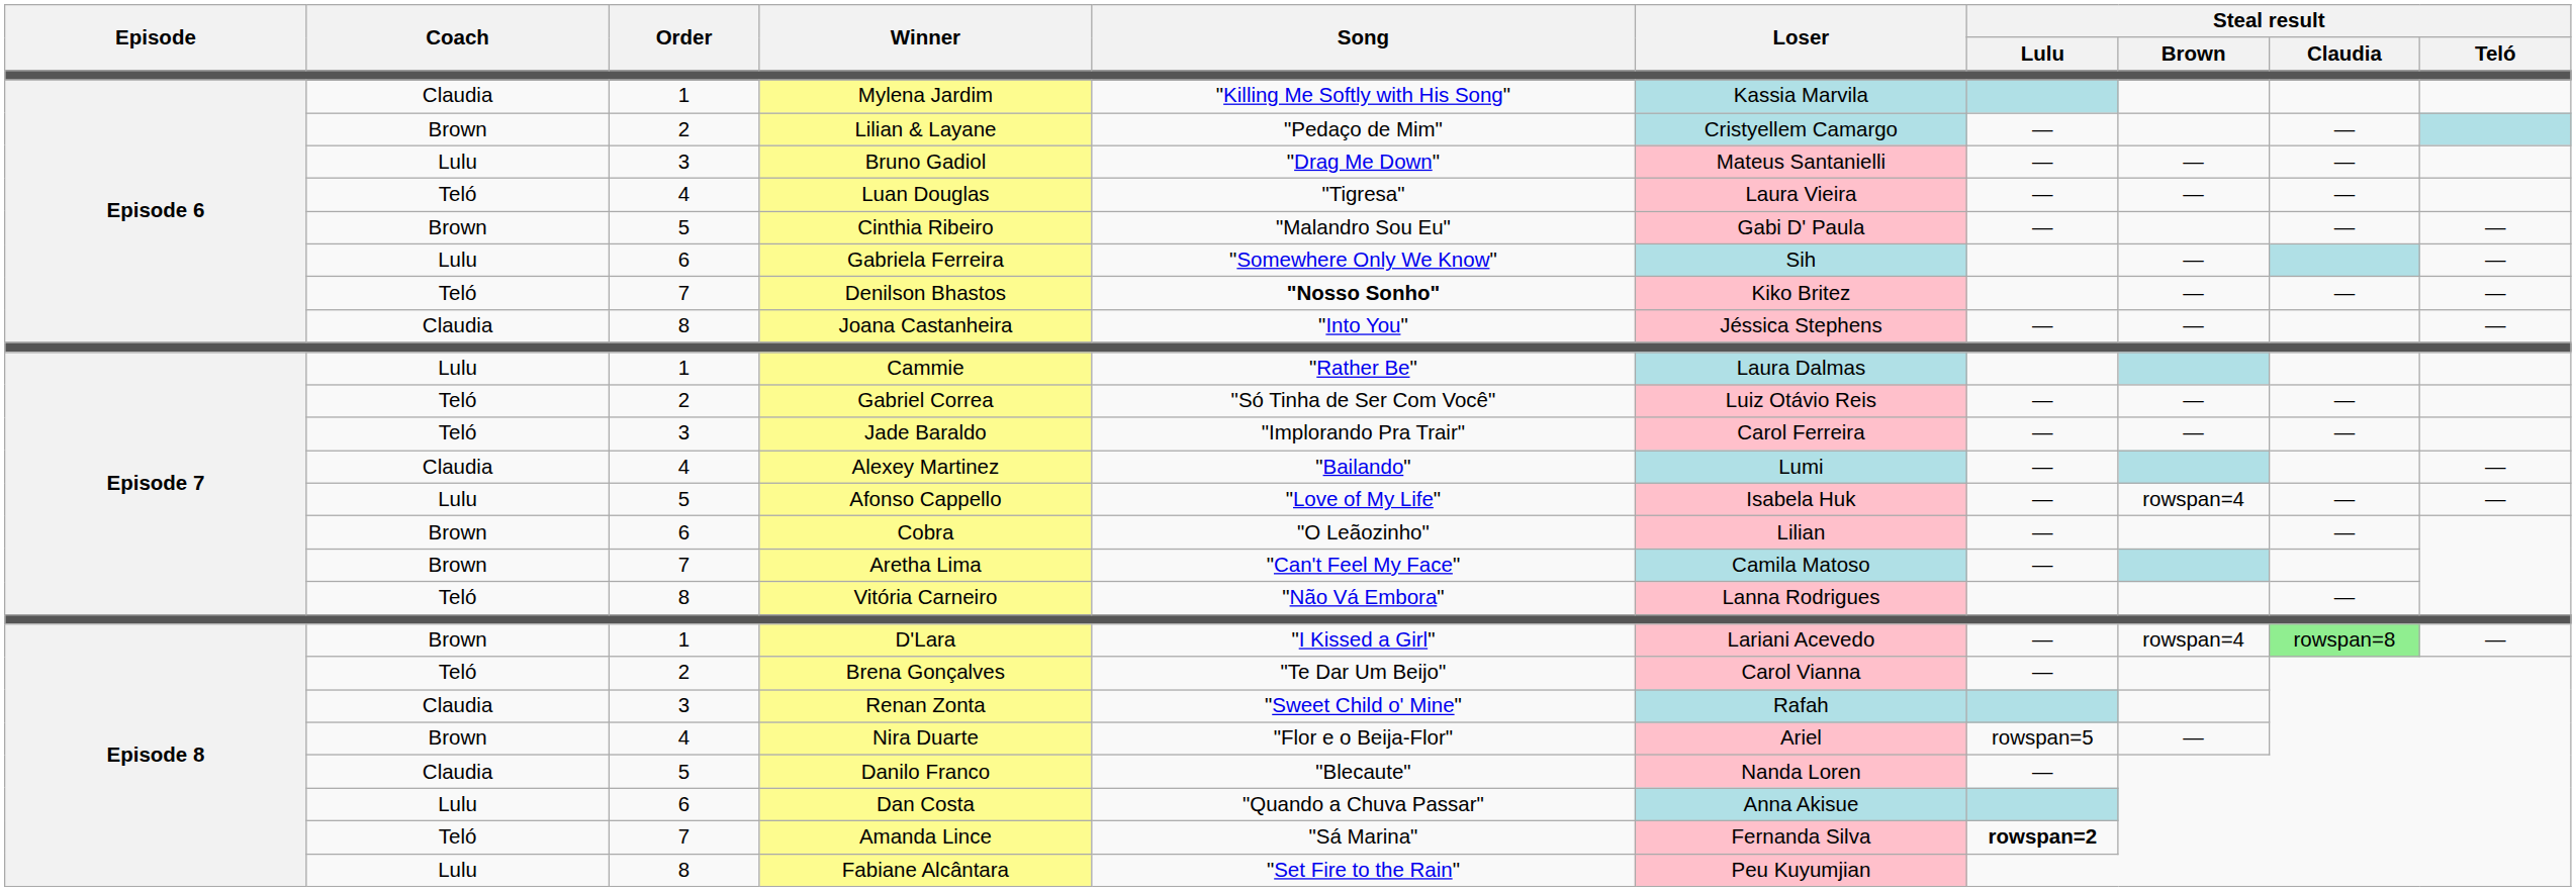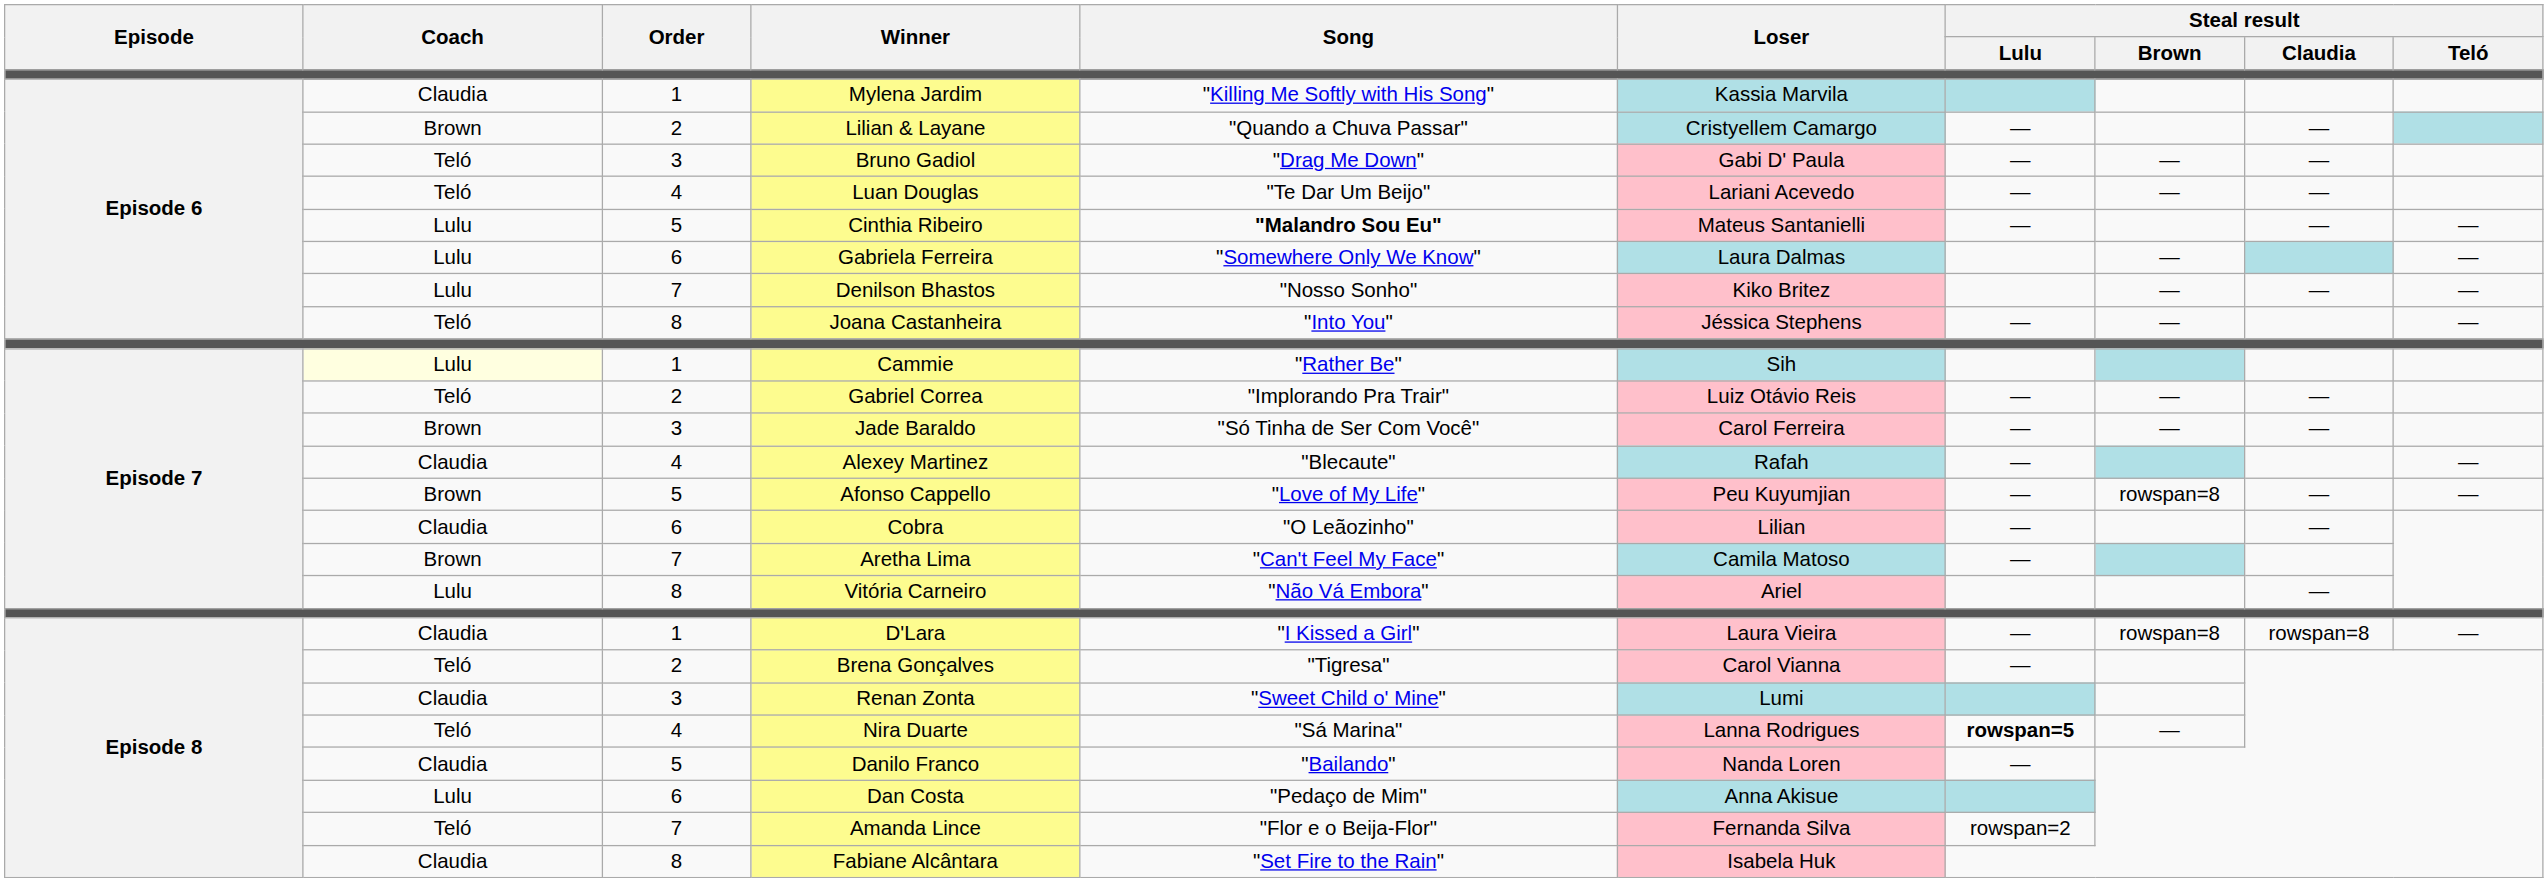Lilian & Layane | Song: "Pedaço de Mim" -> "Quando a Chuva Passar"
Bruno Gadiol | Coach: Lulu -> Teló
Bruno Gadiol | Loser: Mateus Santanielli -> Gabi D' Paula
Luan Douglas | Song: "Tigresa" -> "Te Dar Um Beijo"
Luan Douglas | Loser: Laura Vieira -> Lariani Acevedo
Cinthia Ribeiro | Coach: Brown -> Lulu
Cinthia Ribeiro | Song: normal -> bold
Cinthia Ribeiro | Loser: Gabi D' Paula -> Mateus Santanielli
Gabriela Ferreira | Loser: Sih -> Laura Dalmas
Denilson Bhastos | Coach: Teló -> Lulu
Denilson Bhastos | Song: bold -> normal
Joana Castanheira | Coach: Claudia -> Teló
Cammie | Coach: no background -> lightyellow background
Cammie | Loser: Laura Dalmas -> Sih
Gabriel Correa | Song: "Só Tinha de Ser Com Você" -> "Implorando Pra Trair"
Jade Baraldo | Coach: Teló -> Brown
Jade Baraldo | Song: "Implorando Pra Trair" -> "Só Tinha de Ser Com Você"
Alexey Martinez | Song: "Bailando" -> "Blecaute"
Alexey Martinez | Loser: Lumi -> Rafah
Afonso Cappello | Coach: Lulu -> Brown
Afonso Cappello | Loser: Isabela Huk -> Peu Kuyumjian
Afonso Cappello | Steal result / Brown: rowspan=4 -> rowspan=8
Cobra | Coach: Brown -> Claudia
Vitória Carneiro | Coach: Teló -> Lulu
Vitória Carneiro | Loser: Lanna Rodrigues -> Ariel
D'Lara | Coach: Brown -> Claudia
D'Lara | Loser: Lariani Acevedo -> Laura Vieira
D'Lara | Steal result / Brown: rowspan=4 -> rowspan=8
D'Lara | Steal result / Claudia: lightgreen background -> no background
Brena Gonçalves | Song: "Te Dar Um Beijo" -> "Tigresa"
Renan Zonta | Loser: Rafah -> Lumi
Nira Duarte | Coach: Brown -> Teló
Nira Duarte | Song: "Flor e o Beija-Flor" -> "Sá Marina"
Nira Duarte | Loser: Ariel -> Lanna Rodrigues
Nira Duarte | Steal result / Lulu: normal -> bold
Danilo Franco | Song: "Blecaute" -> "Bailando"
Dan Costa | Song: "Quando a Chuva Passar" -> "Pedaço de Mim"
Amanda Lince | Song: "Sá Marina" -> "Flor e o Beija-Flor"
Amanda Lince | Steal result / Lulu: bold -> normal
Fabiane Alcântara | Coach: Lulu -> Claudia
Fabiane Alcântara | Loser: Peu Kuyumjian -> Isabela Huk
